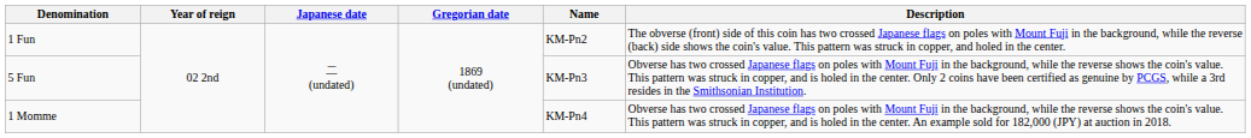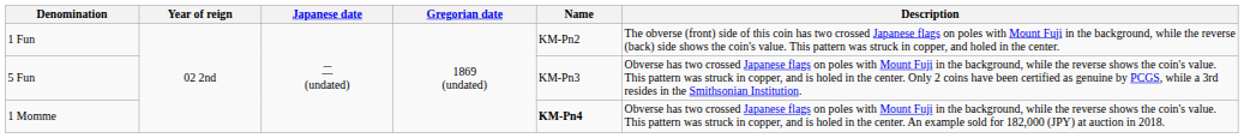1 Momme | Name: normal -> bold
